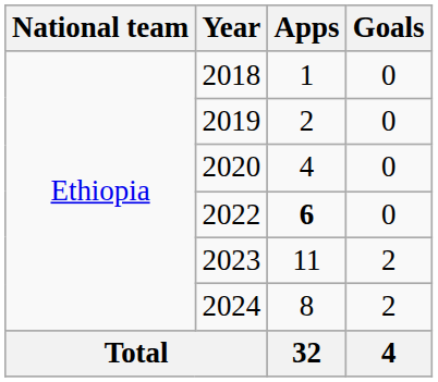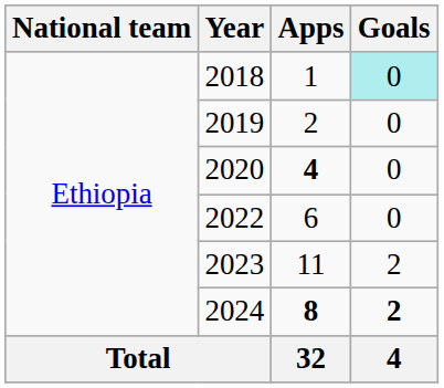2018 | Goals: no background -> paleturquoise background
2020 | Apps: normal -> bold
2022 | Apps: bold -> normal
2024 | Apps: normal -> bold
2024 | Goals: normal -> bold
